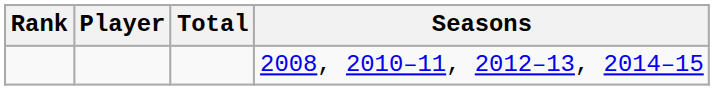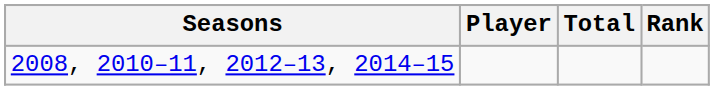columns swapped: Rank <-> Seasons
